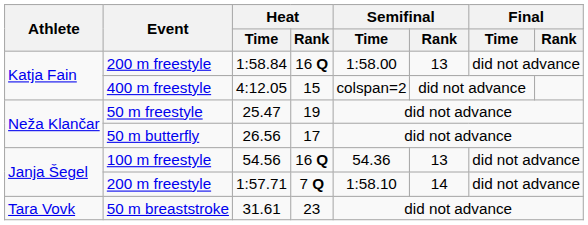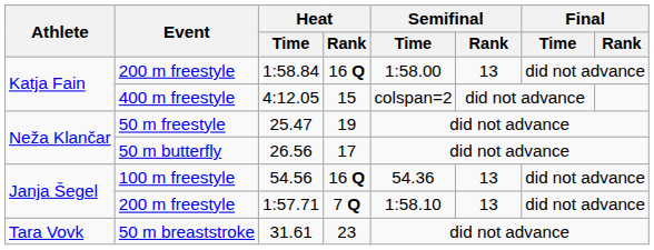1:57.71 | Semifinal / Rank: 14 -> 13
